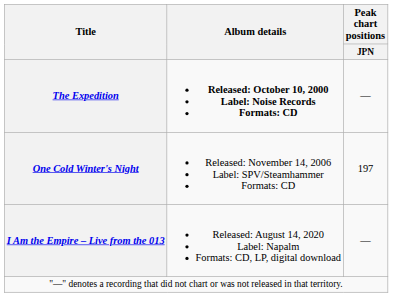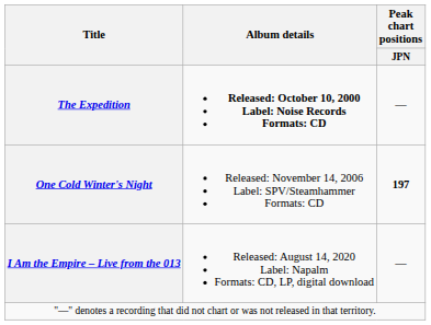One Cold Winter's Night | Peak chart positions / JPN: normal -> bold
